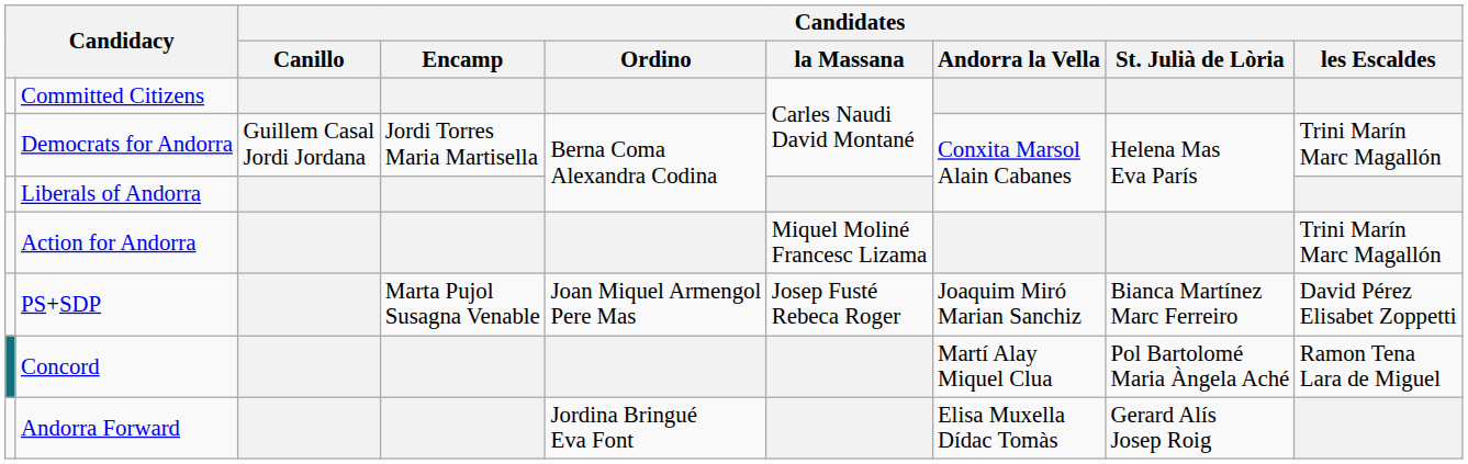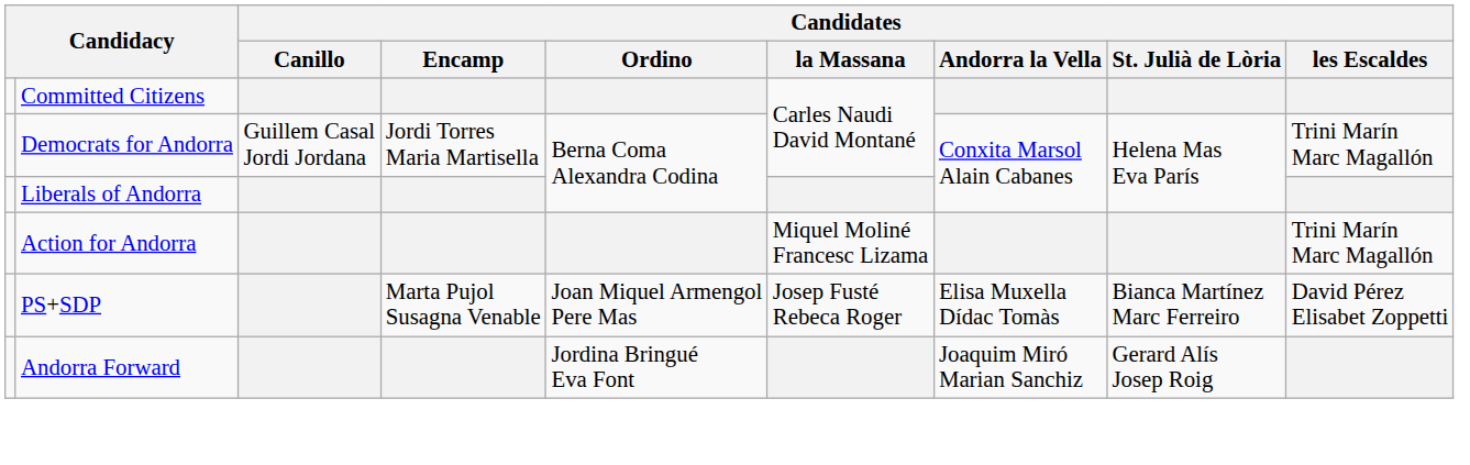PS+SDP | Candidates / Andorra la Vella: Joaquim Miró Marian Sanchiz -> Elisa Muxella Dídac Tomàs
- row: Concord | Martí Alay Miquel Clua | Pol Bartolomé Maria Àngela Aché | Ramon Tena Lara de Miguel
Andorra Forward | Candidates / Andorra la Vella: Elisa Muxella Dídac Tomàs -> Joaquim Miró Marian Sanchiz
